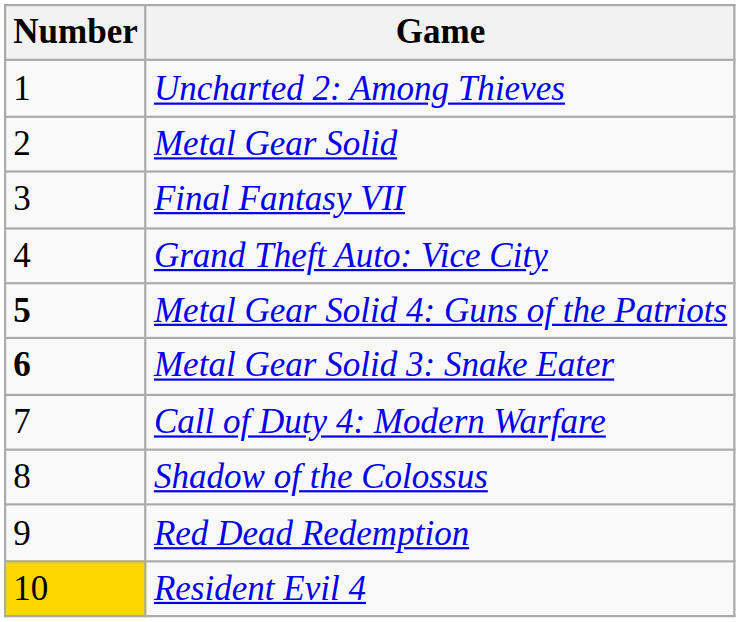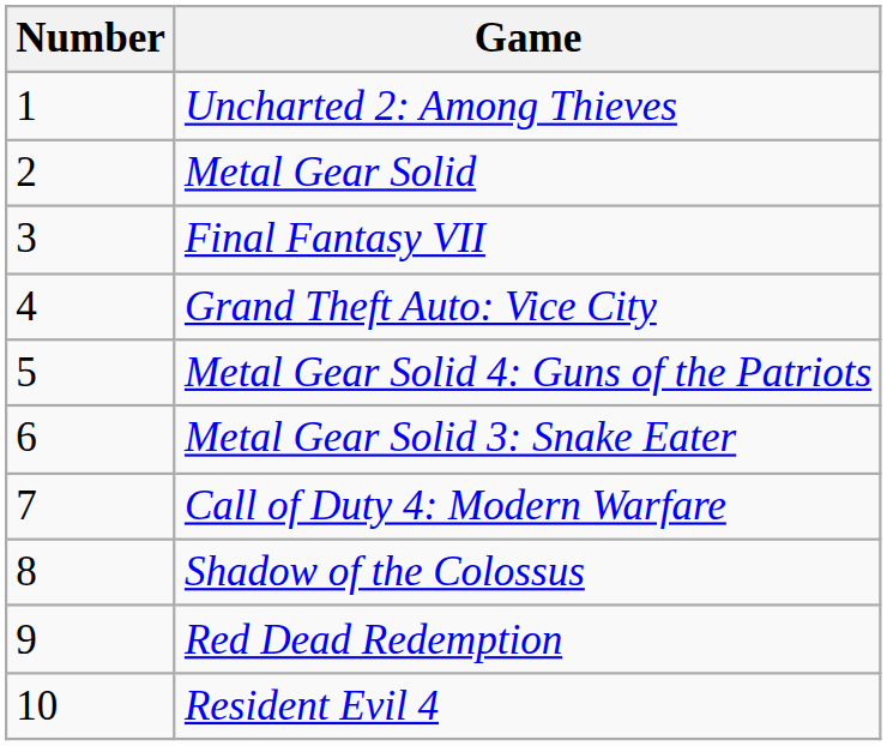Metal Gear Solid 4: Guns of the Patriots | Number: bold -> normal
Metal Gear Solid 3: Snake Eater | Number: bold -> normal
Resident Evil 4 | Number: gold background -> no background
